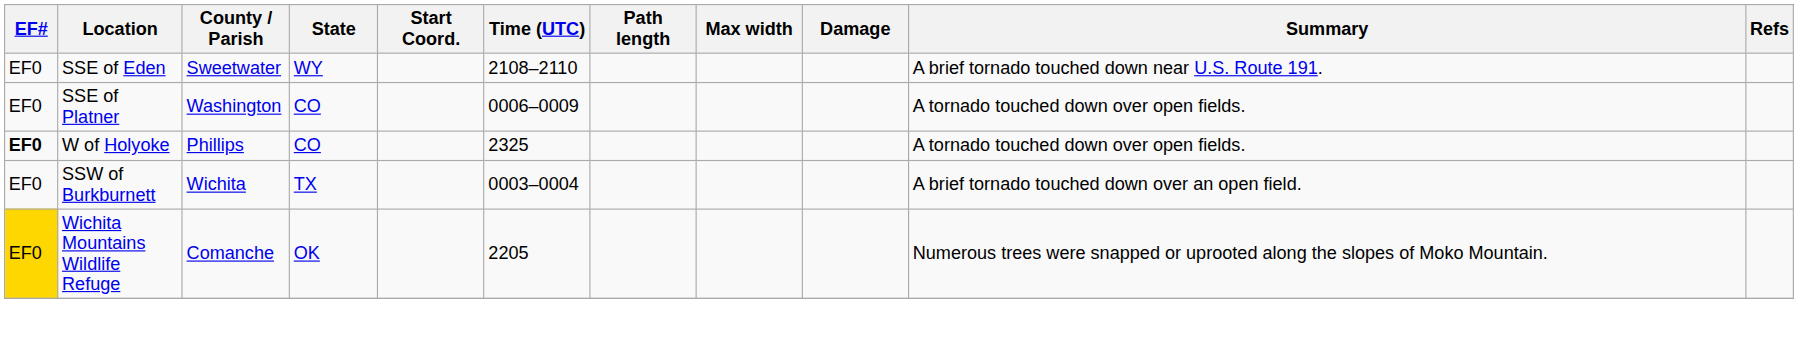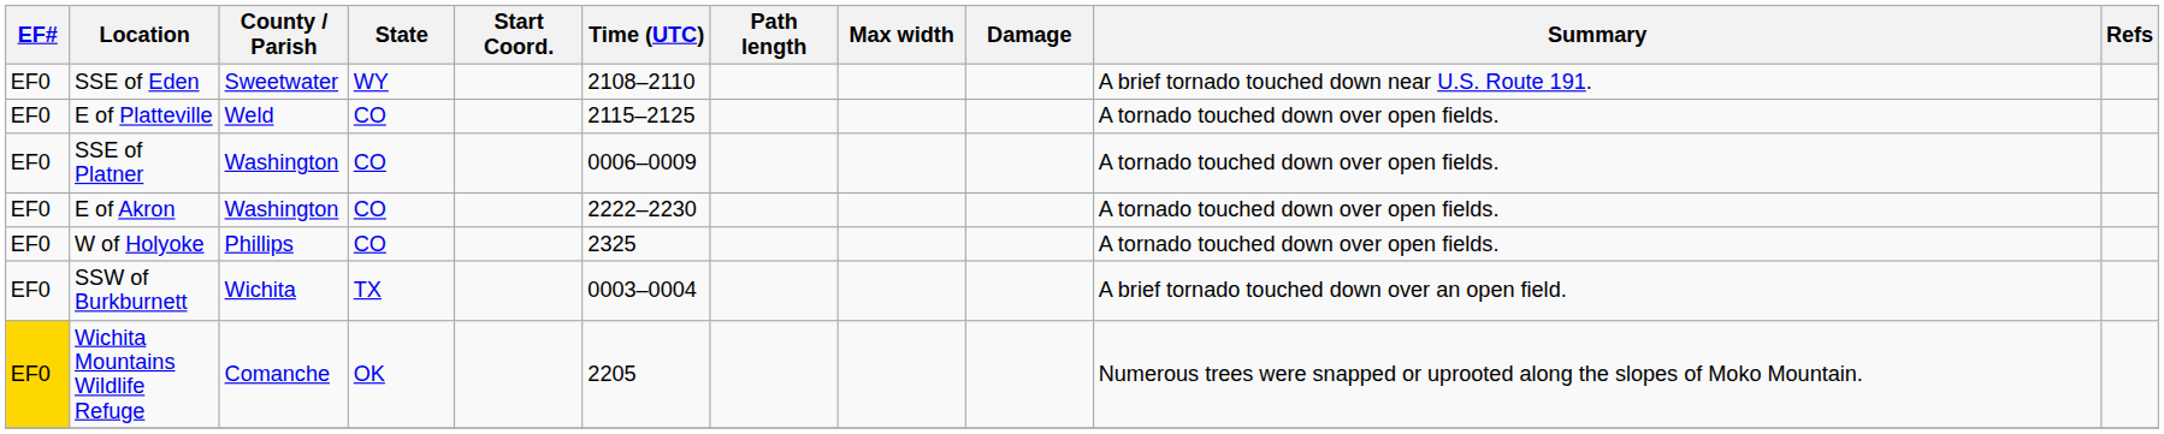+ row: EF0 | E of Platteville | Weld | CO | 2115–2125 | A tornado touched down over open fields.
+ row: EF0 | E of Akron | Washington | CO | 2222–2230 | A tornado touched down over open fields.
W of Holyoke | EF#: bold -> normal
